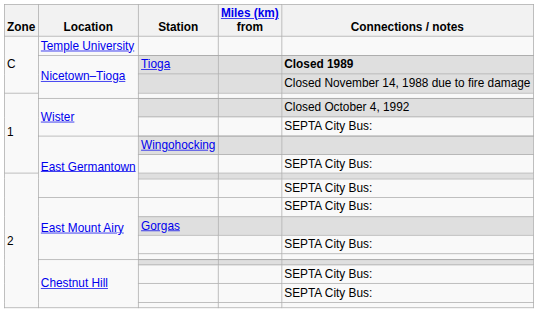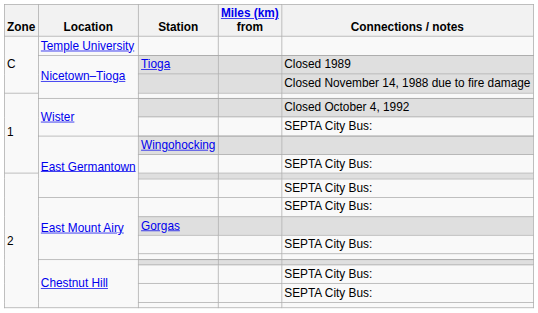Nicetown–Tioga / Tioga | Connections / notes: bold -> normal
